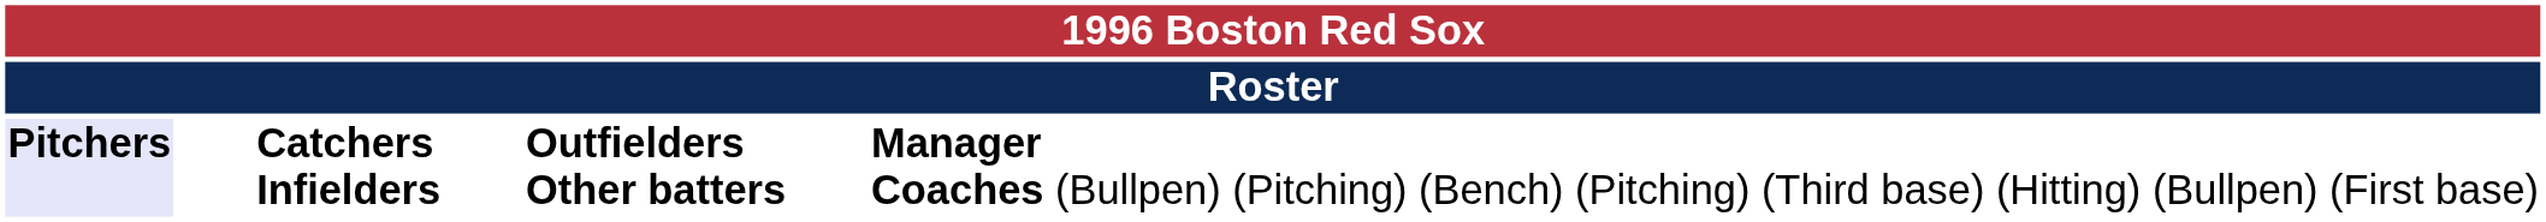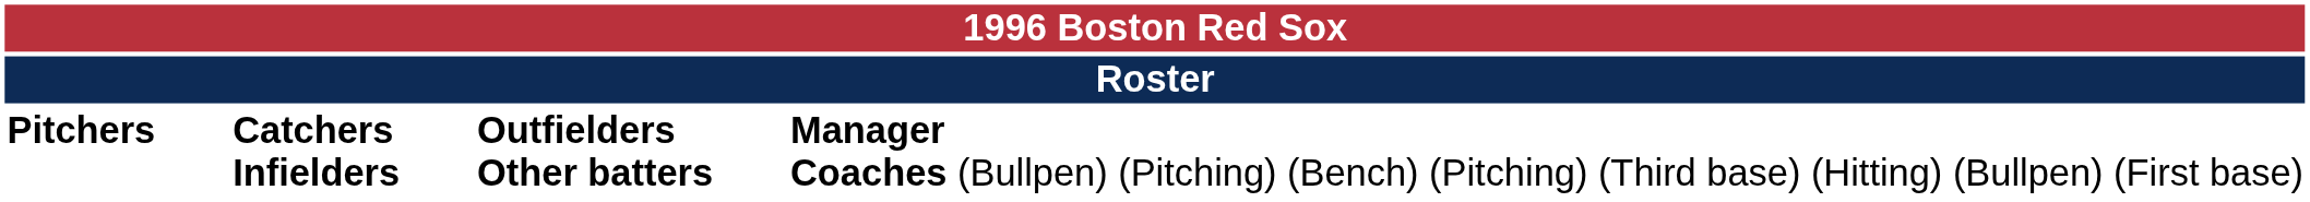Pitchers | column 1: lavender background -> no background
